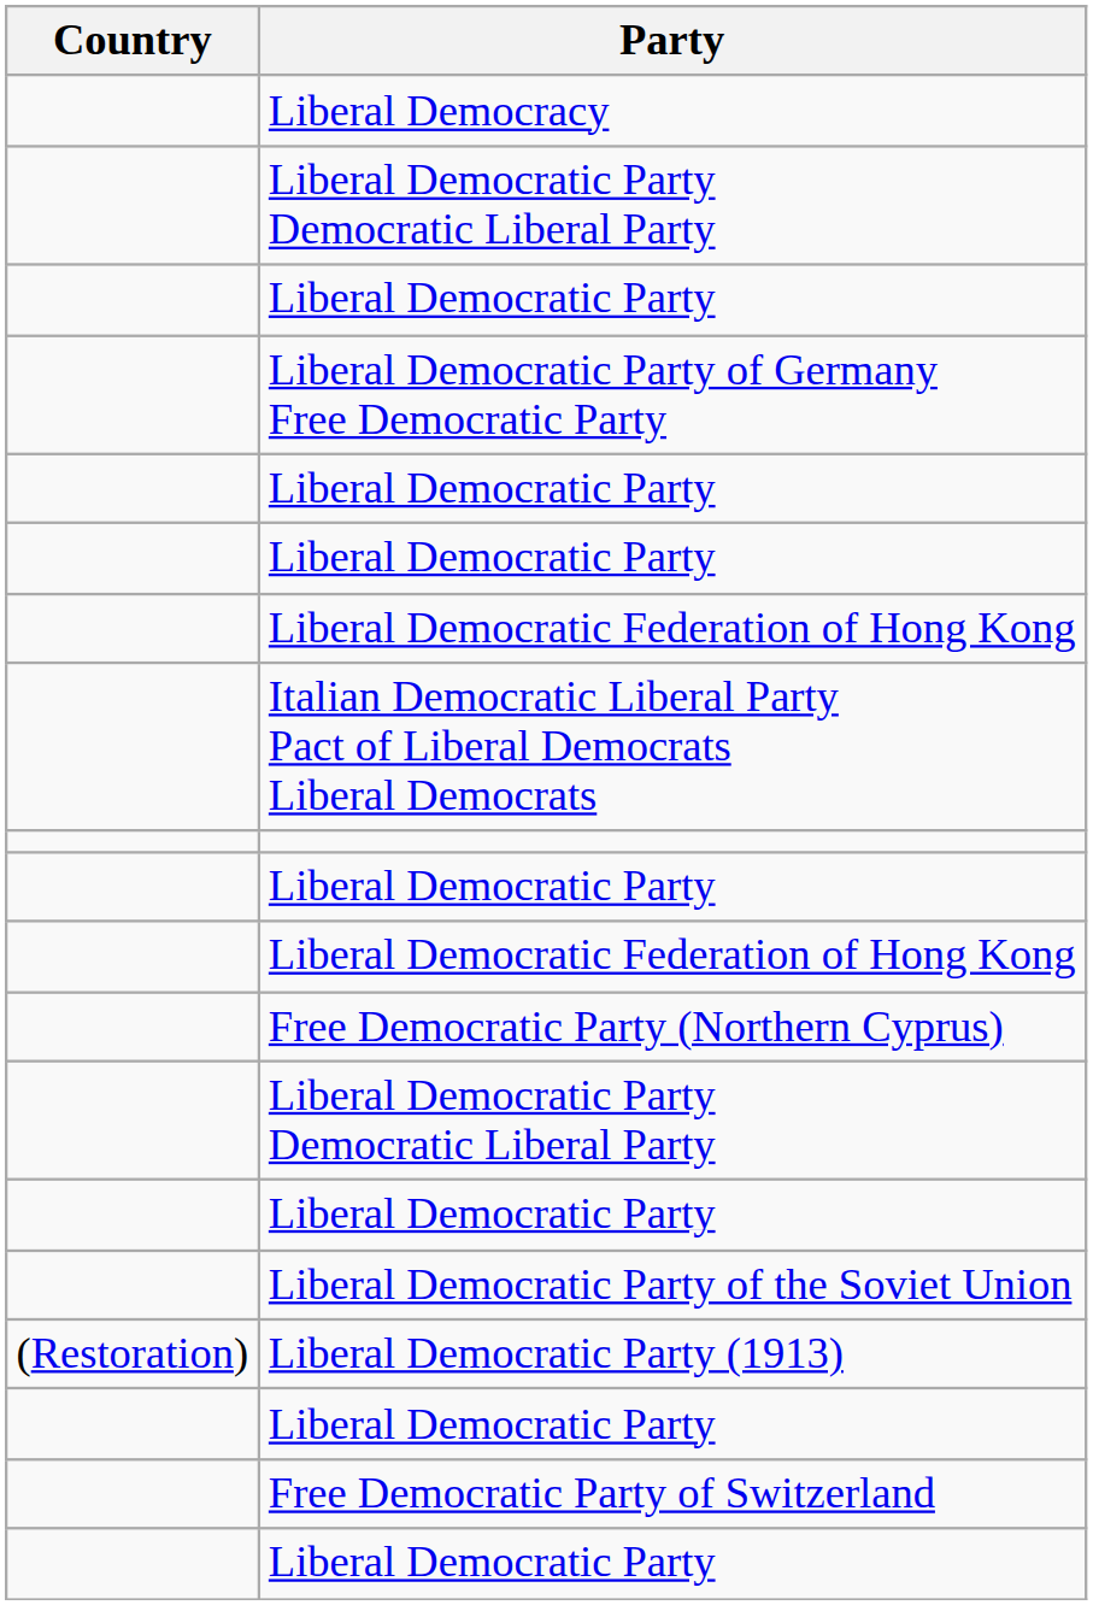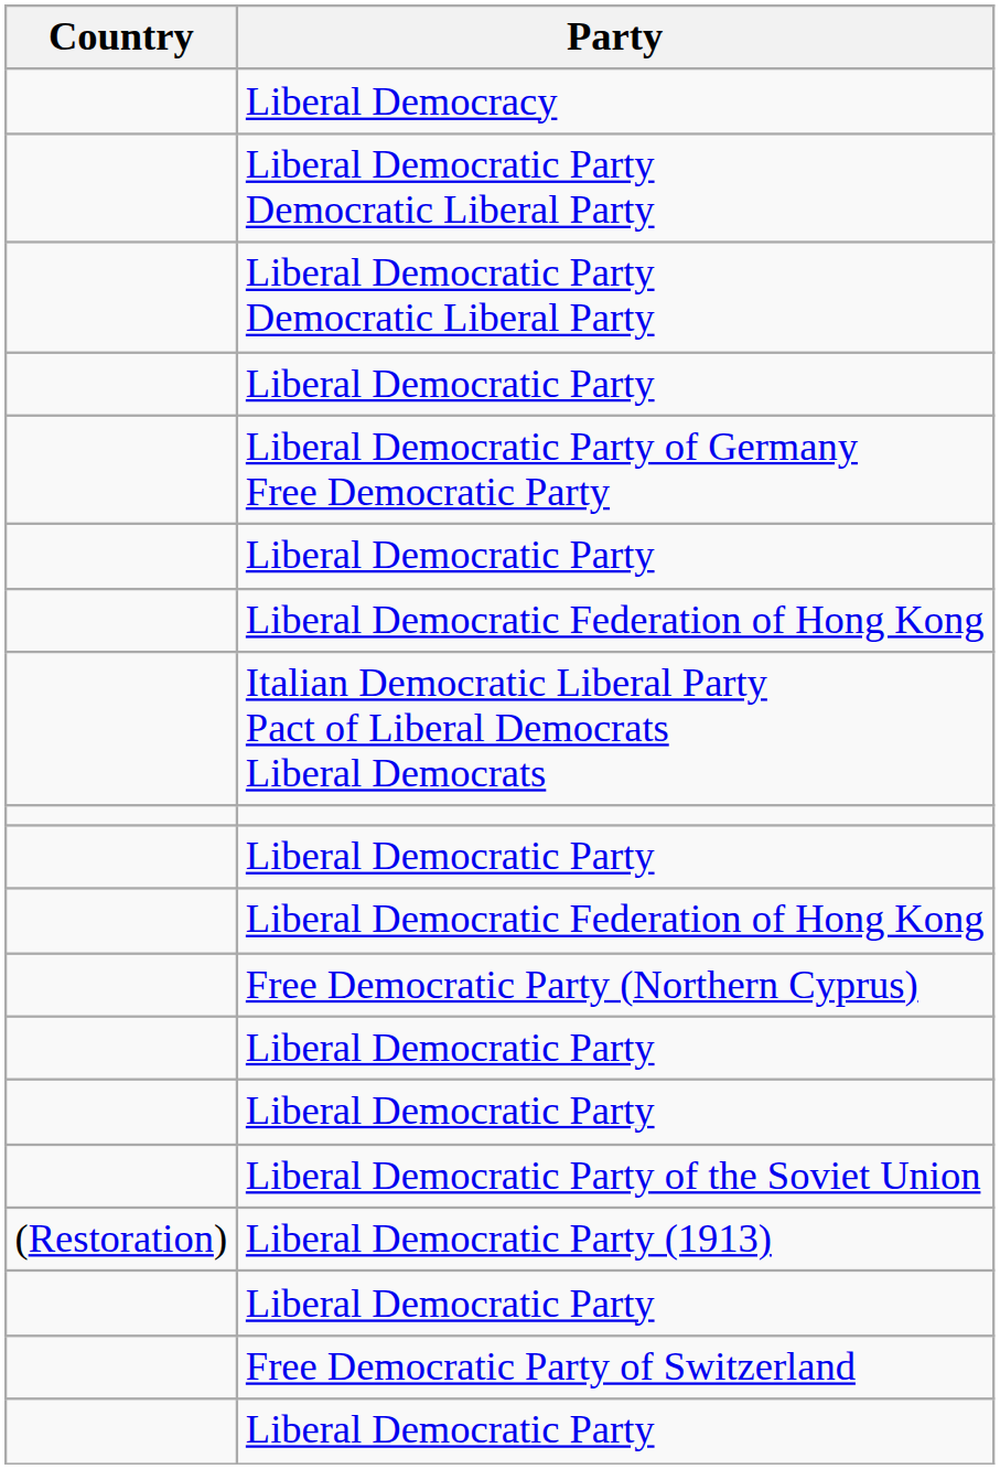row 4 | Party: Liberal Democratic Party -> Liberal Democratic Party Democratic Liberal Party
row 5 | Party: Liberal Democratic Party of Germany Free Democratic Party -> Liberal Democratic Party
row 6 | Party: Liberal Democratic Party -> Liberal Democratic Party of Germany Free Democratic Party
row 14 | Party: Liberal Democratic Party Democratic Liberal Party -> Liberal Democratic Party
